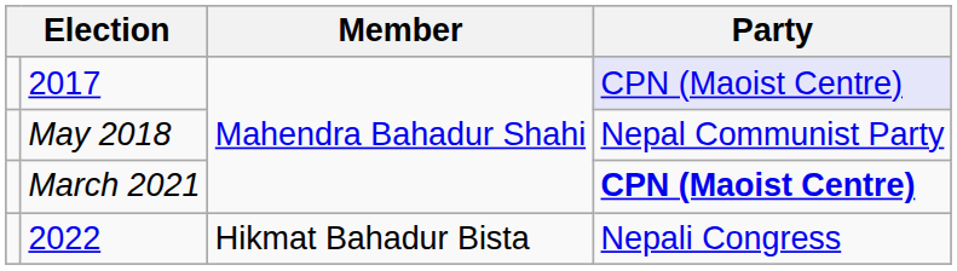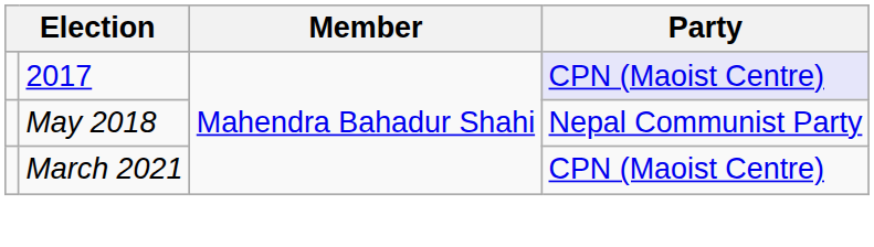March 2021 | Party: bold -> normal
- row: 2022 | Hikmat Bahadur Bista | Nepali Congress
